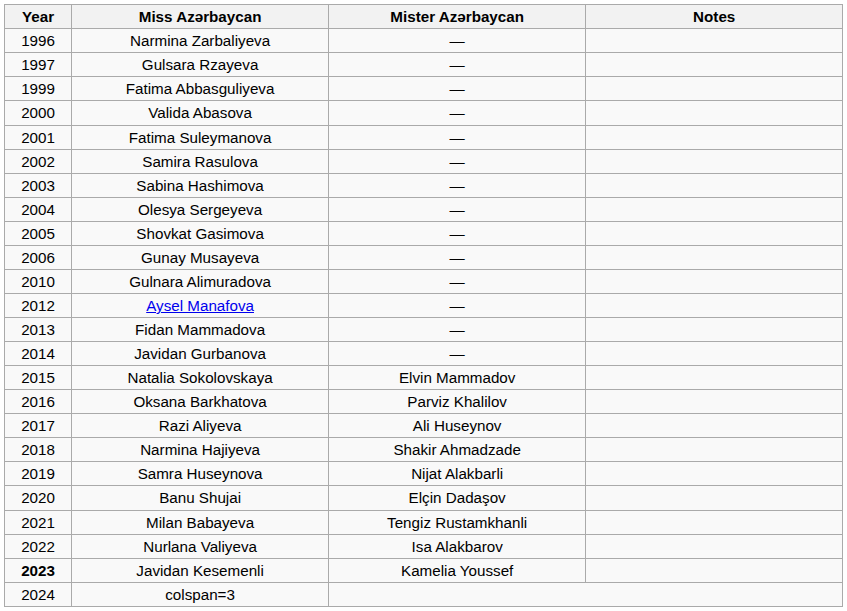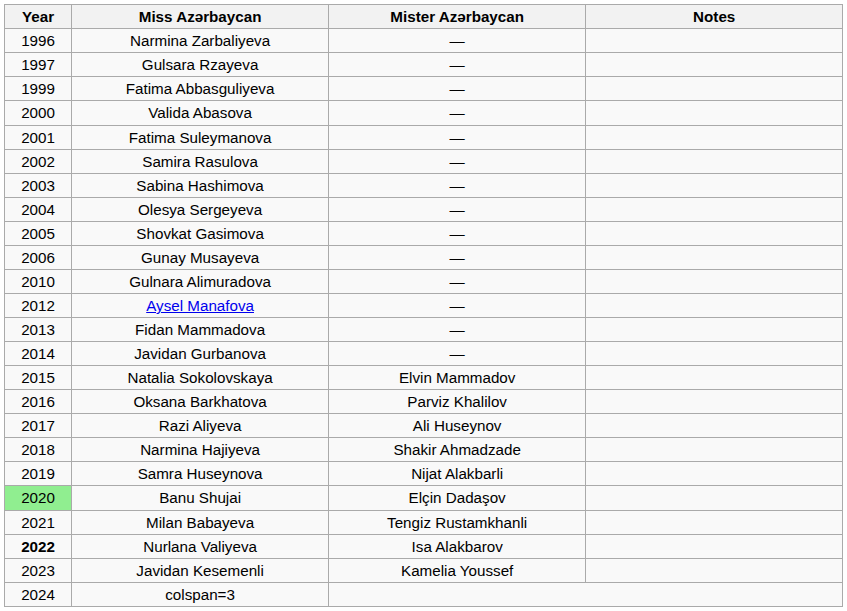Banu Shujai | Year: no background -> lightgreen background
Nurlana Valiyeva | Year: normal -> bold
Javidan Kesemenli | Year: bold -> normal
